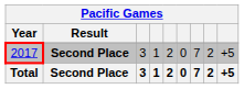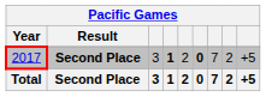2017 / Second Place | column 4: normal -> bold
2017 / Second Place | column 6: normal -> bold
